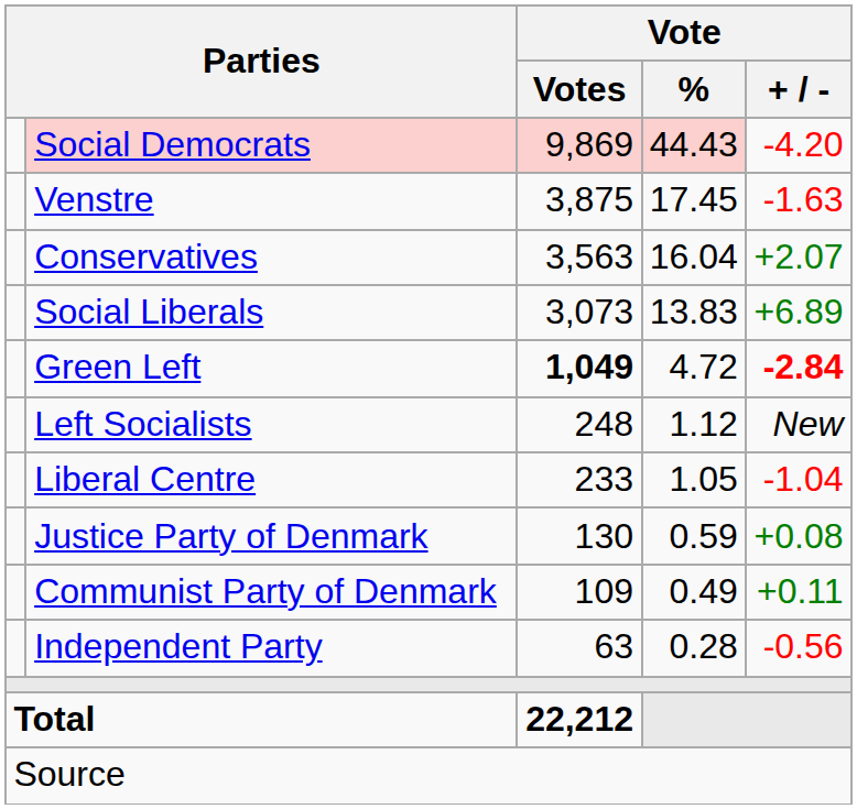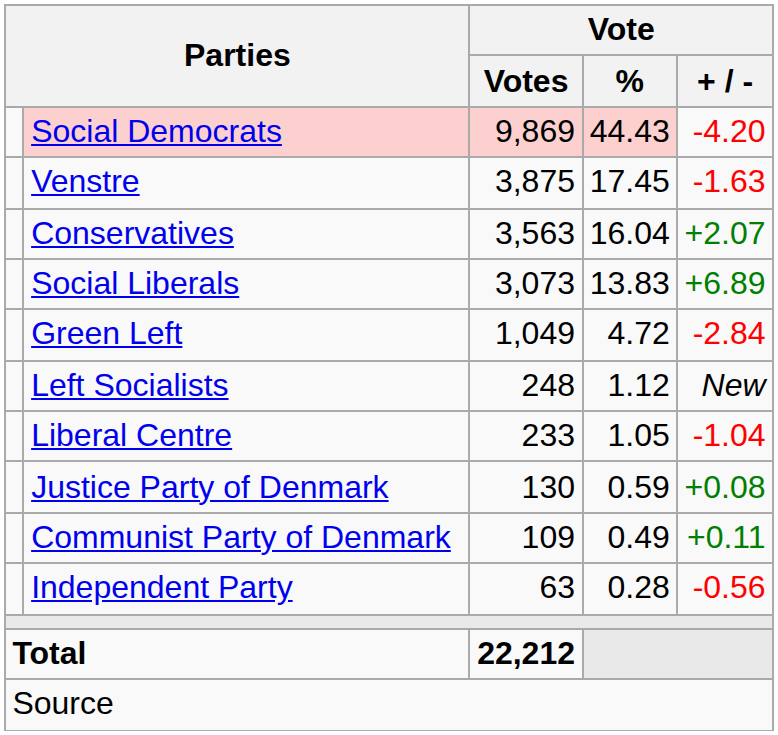Green Left | Vote / Votes: bold -> normal
Green Left | Vote / + / -: bold -> normal
